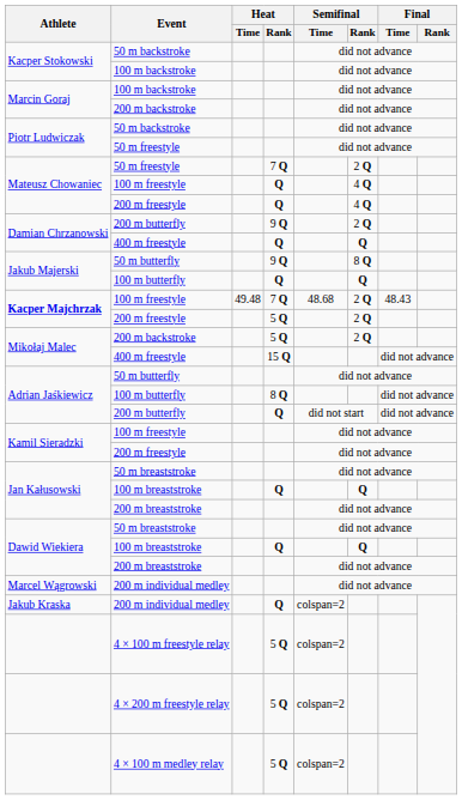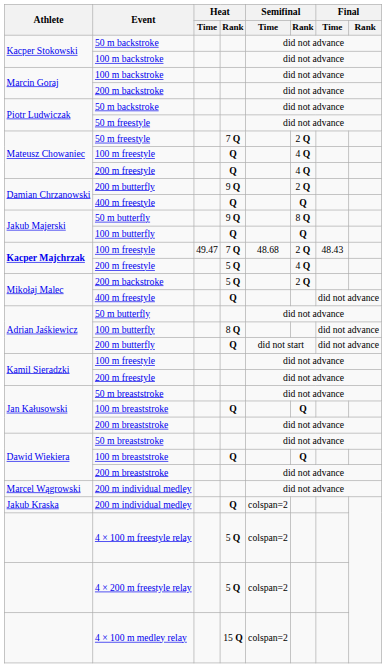Kacper Majchrzak / 100 m freestyle | Heat / Time: 49.48 -> 49.47
Kacper Majchrzak / 200 m freestyle | Semifinal / Rank: 2 Q -> 4 Q
Mikołaj Malec / 400 m freestyle | Heat / Rank: 15 Q -> Q
4 × 100 m medley relay | Heat / Rank: 5 Q -> 15 Q
